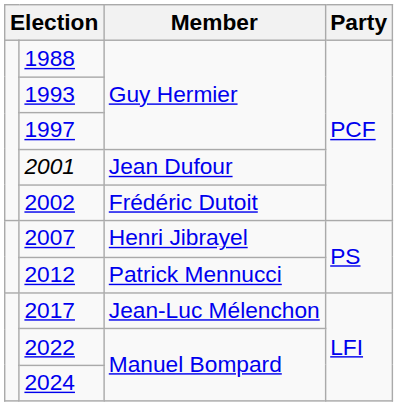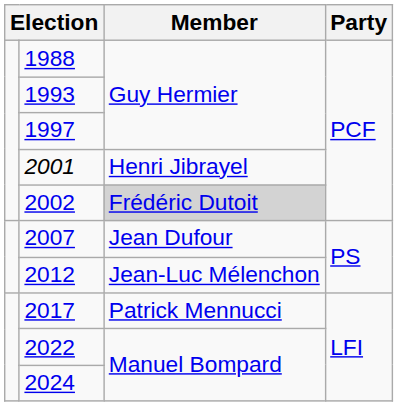2001 | Member: Jean Dufour -> Henri Jibrayel
2002 | Member: no background -> lightgrey background
2007 | Member: Henri Jibrayel -> Jean Dufour
2012 | Member: Patrick Mennucci -> Jean-Luc Mélenchon
2017 | Member: Jean-Luc Mélenchon -> Patrick Mennucci
